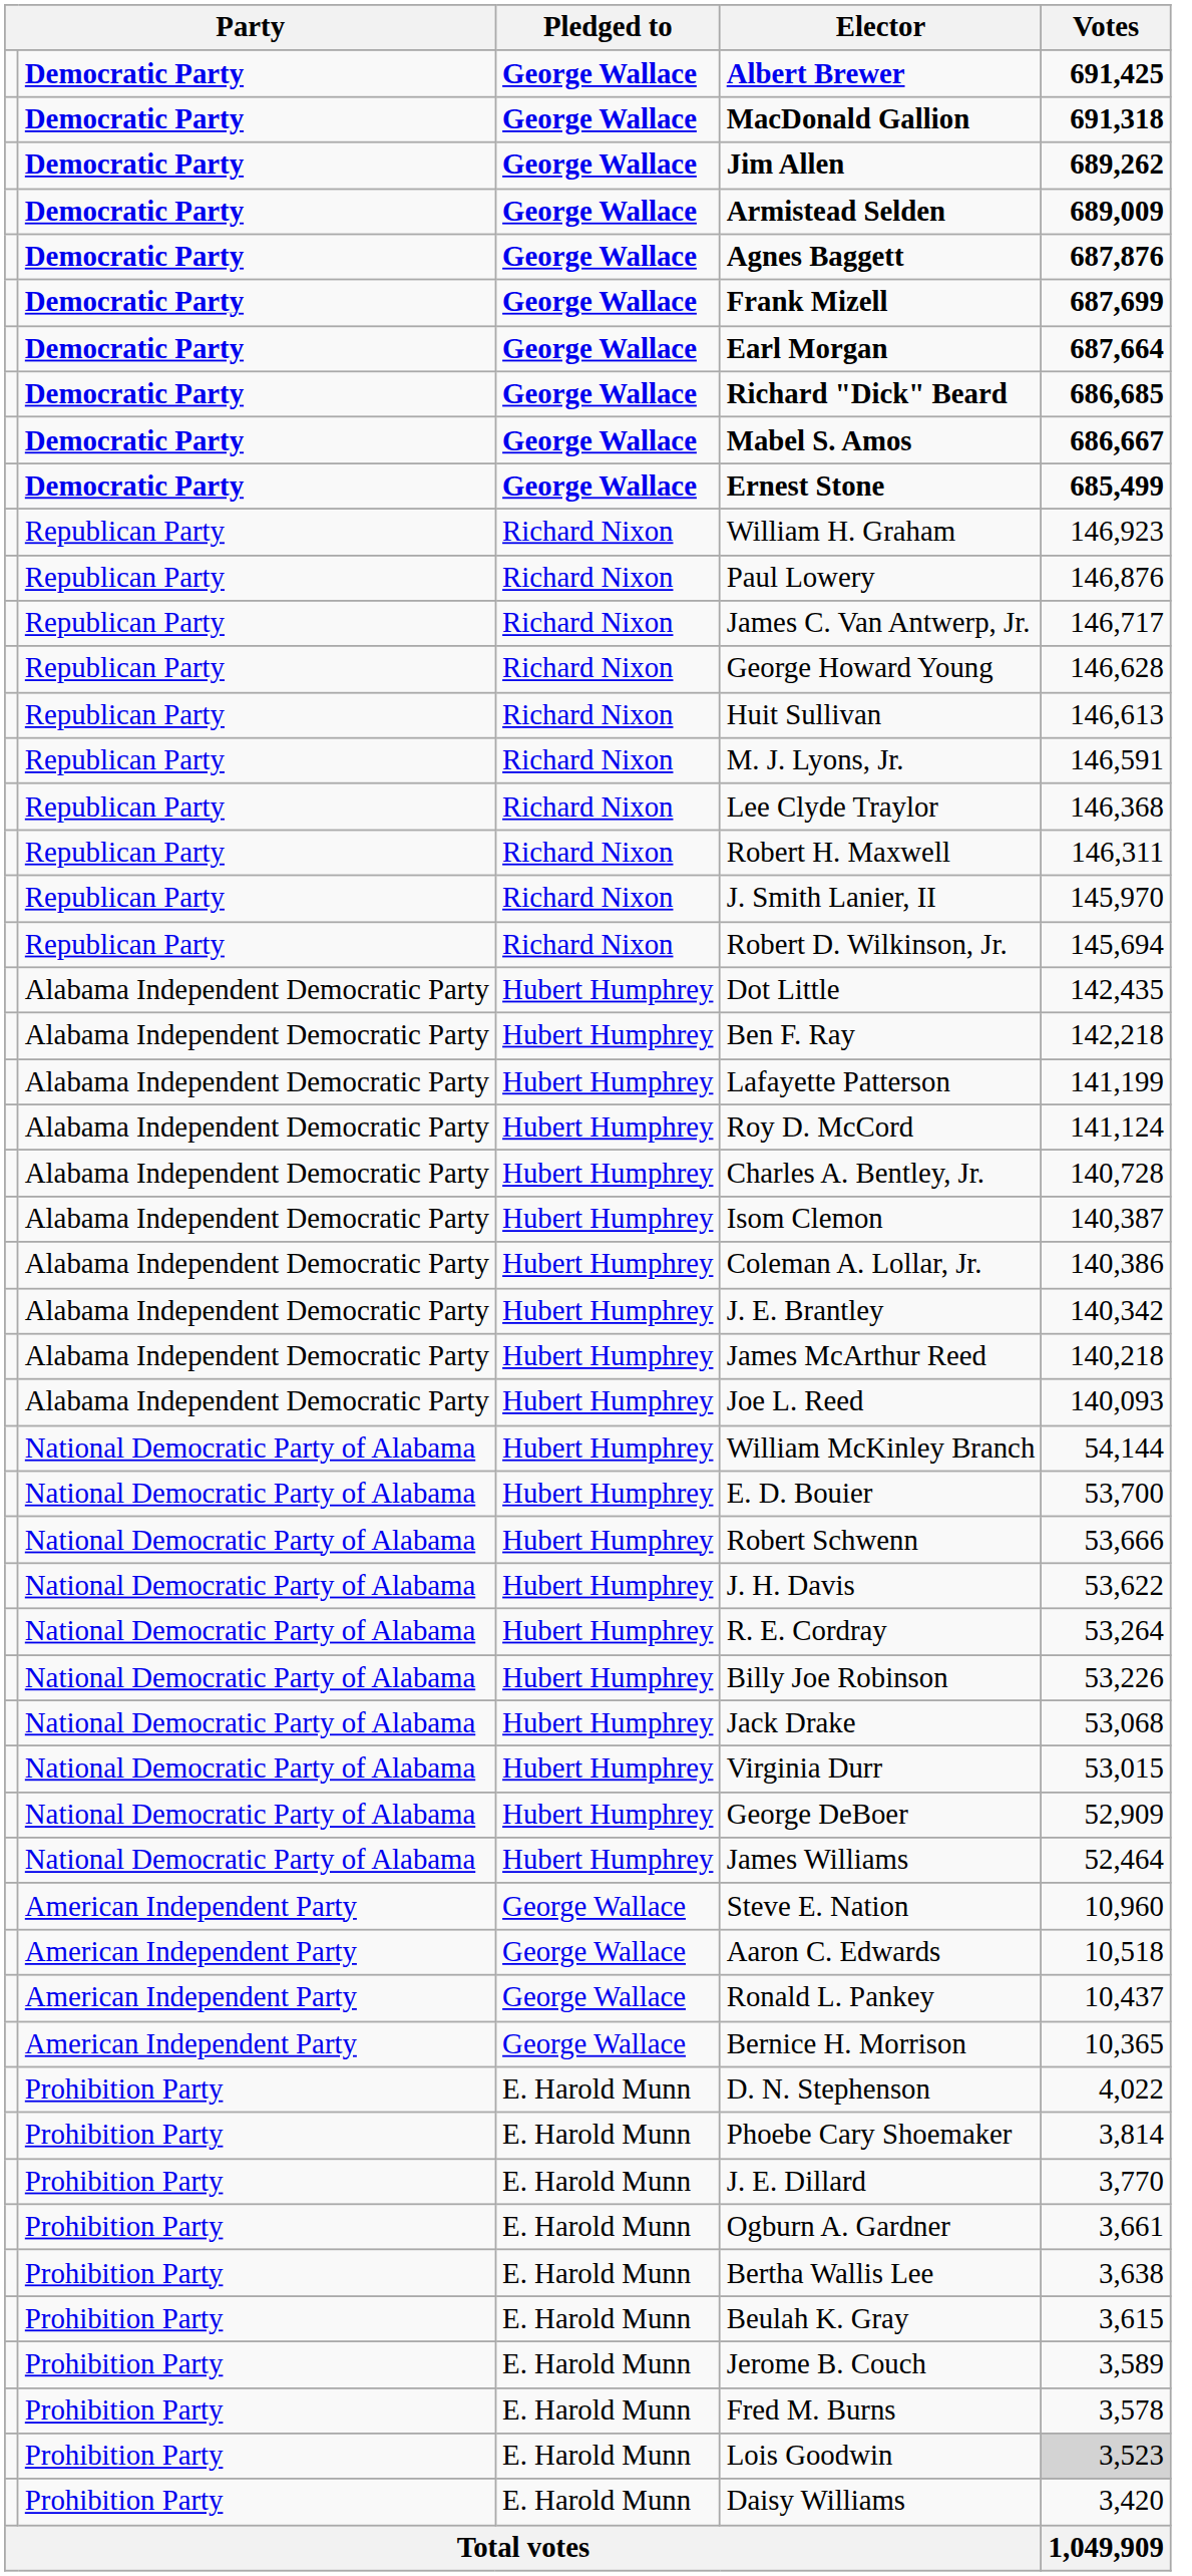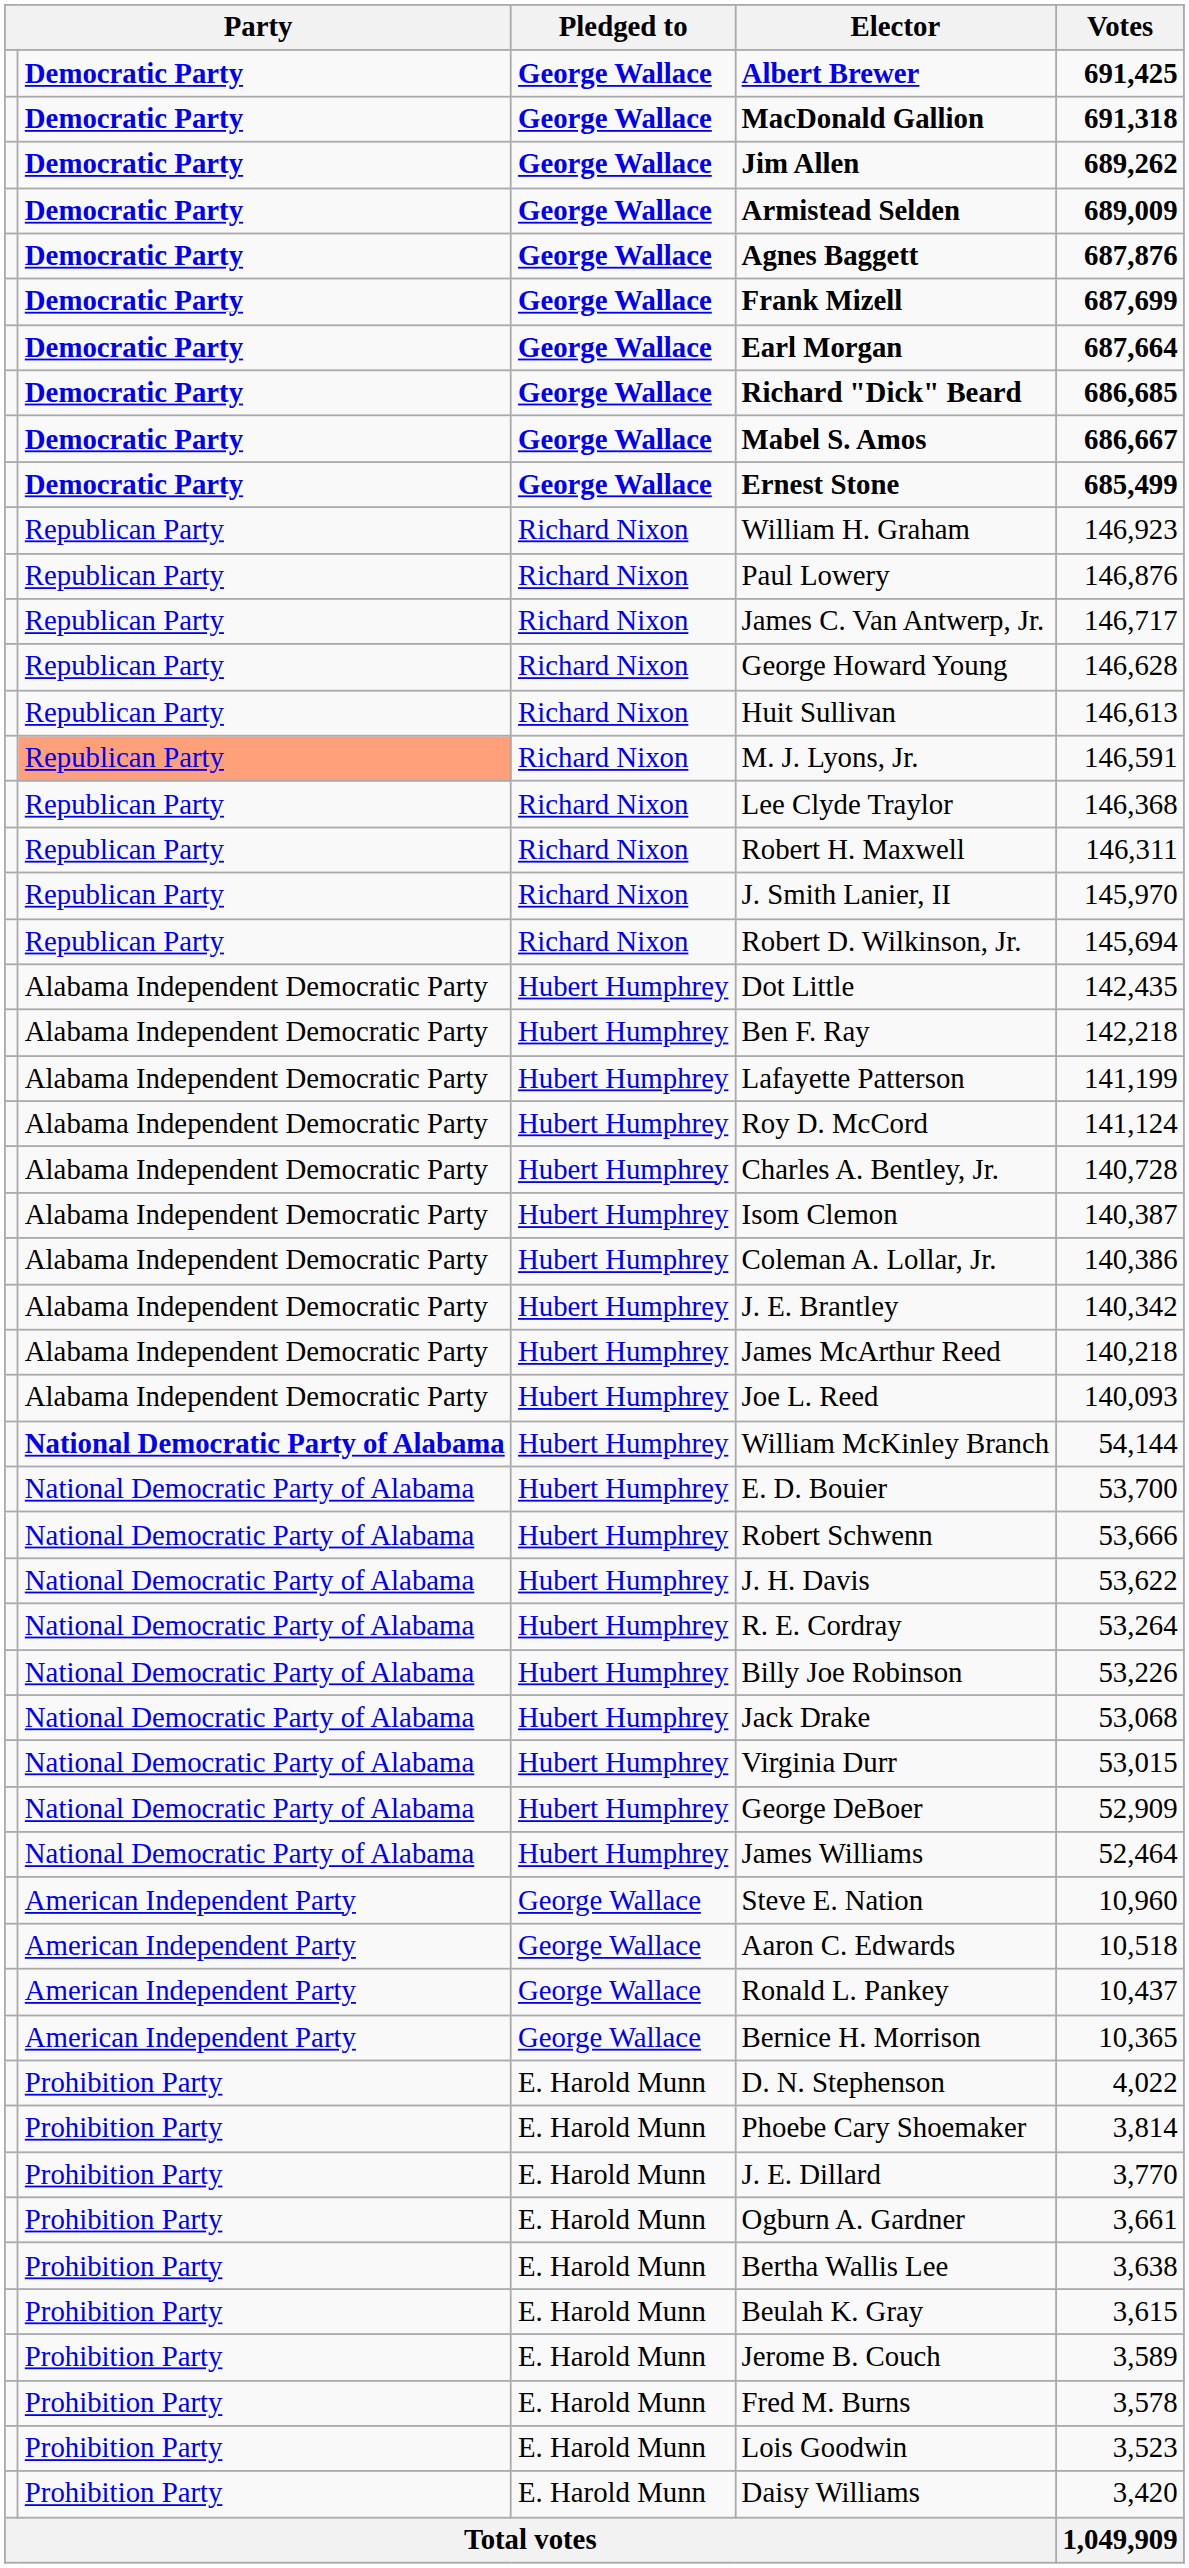M. J. Lyons, Jr. | column 2: no background -> lightsalmon background
William McKinley Branch | column 2: normal -> bold
Lois Goodwin | Votes: lightgrey background -> no background
